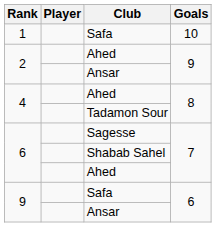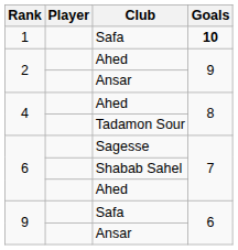1 / Safa | Goals: normal -> bold
